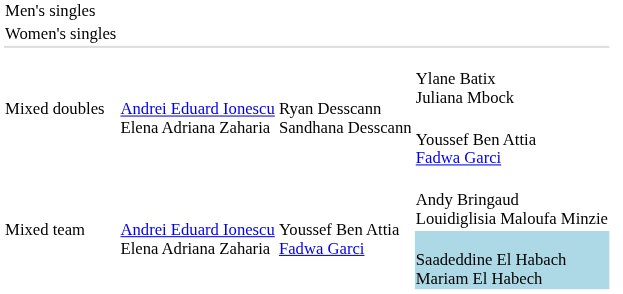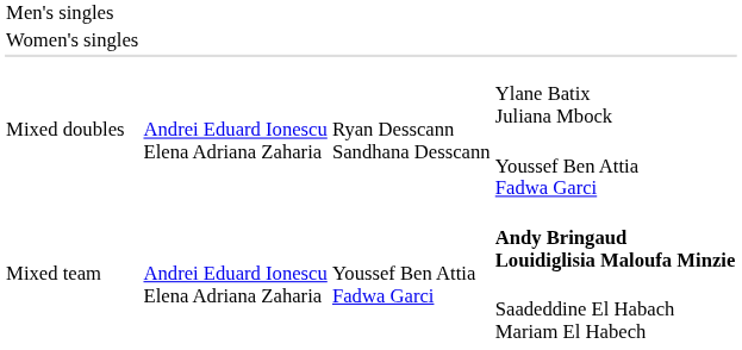Mixed team / Andy Bringaud Louidiglisia Maloufa Minzie | column 4: normal -> bold
Mixed team / Saadeddine El Habach Mariam El Habech | column 4: lightblue background -> no background
